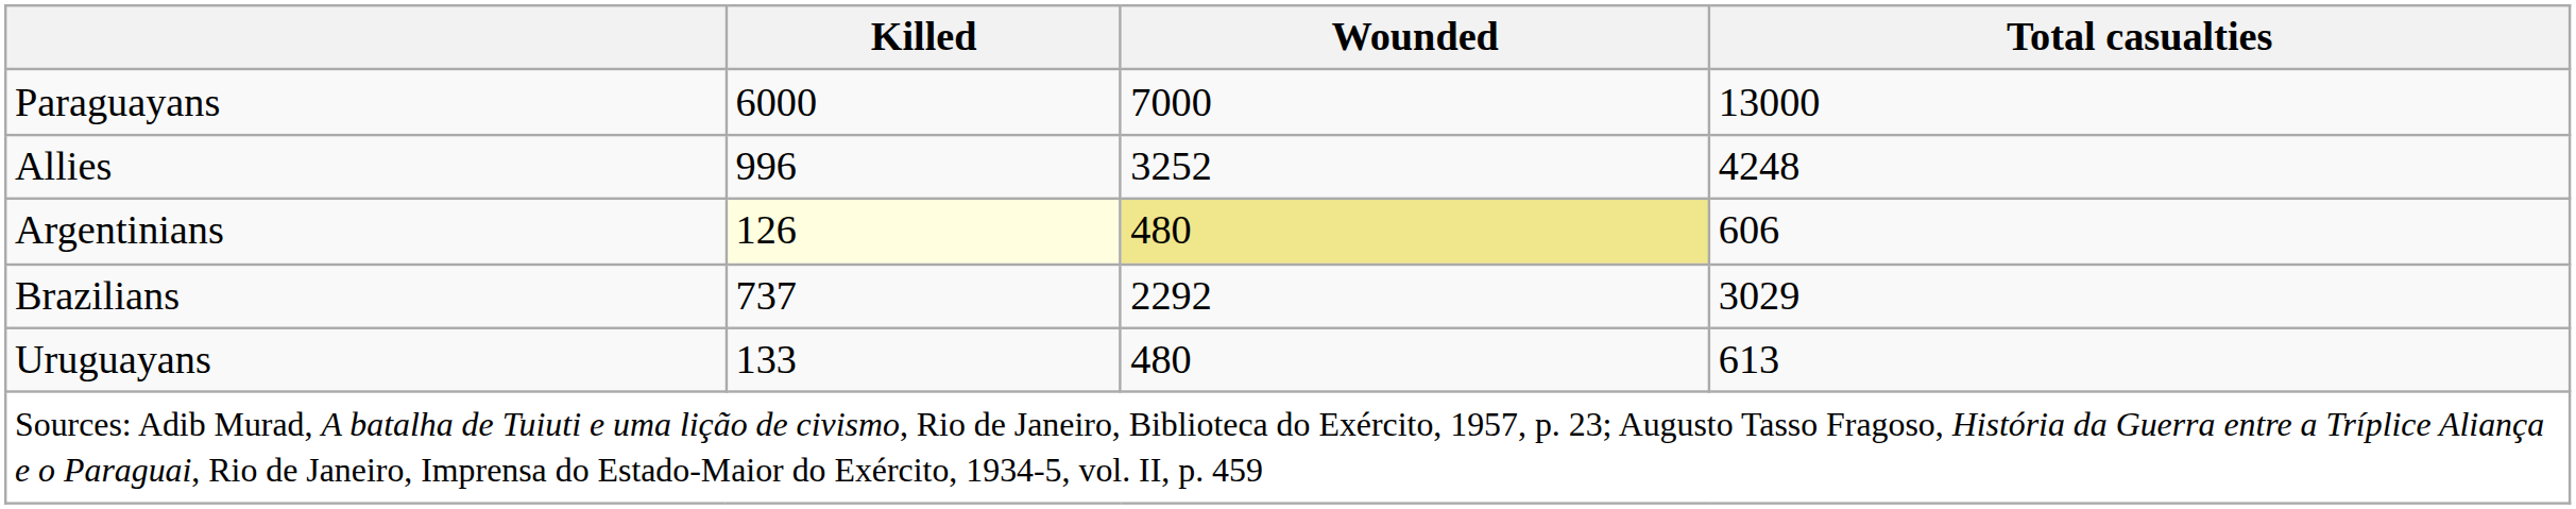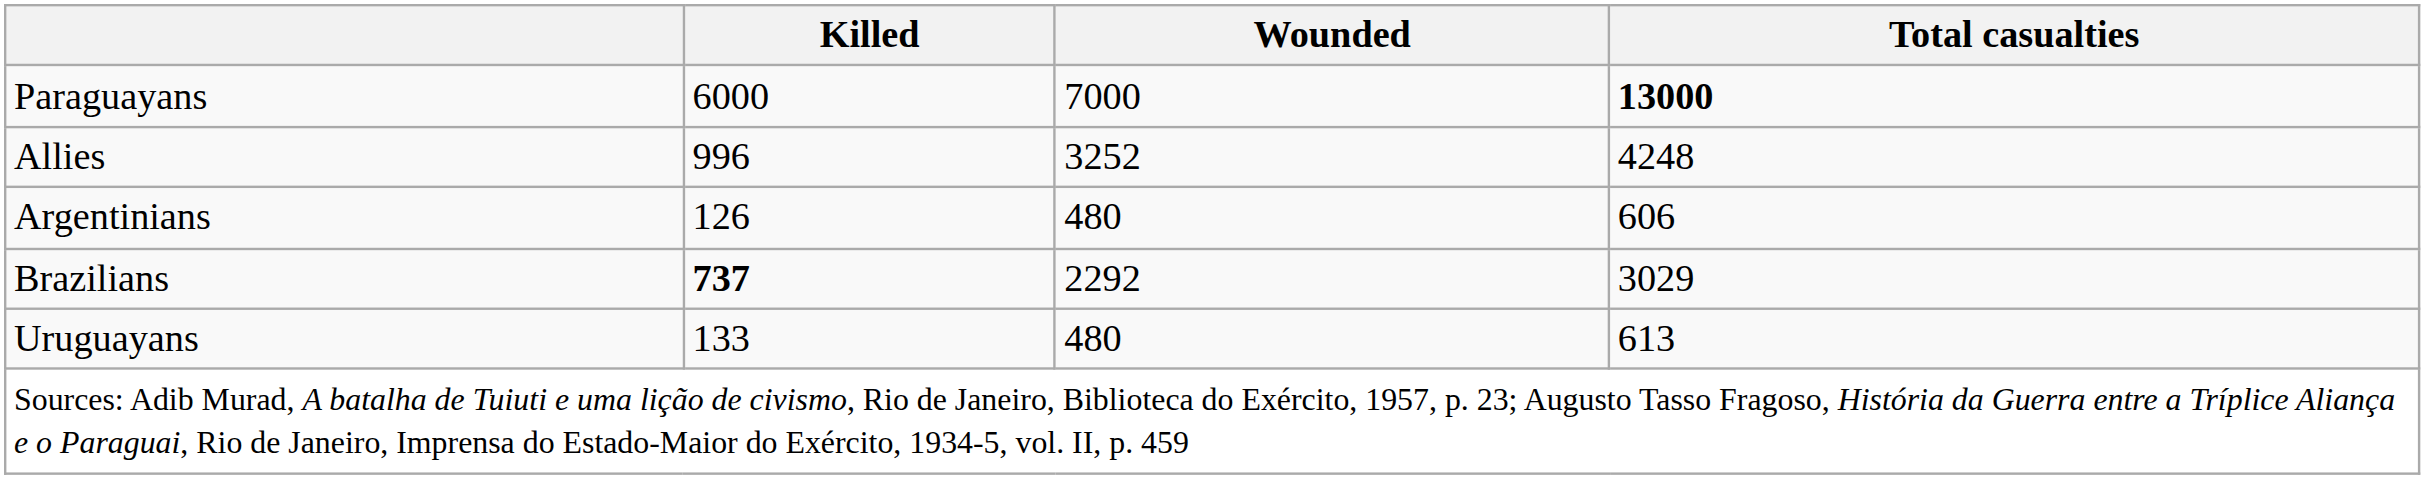Paraguayans | Total casualties: normal -> bold
Argentinians | Killed: lightyellow background -> no background
Argentinians | Wounded: khaki background -> no background
Brazilians | Killed: normal -> bold
